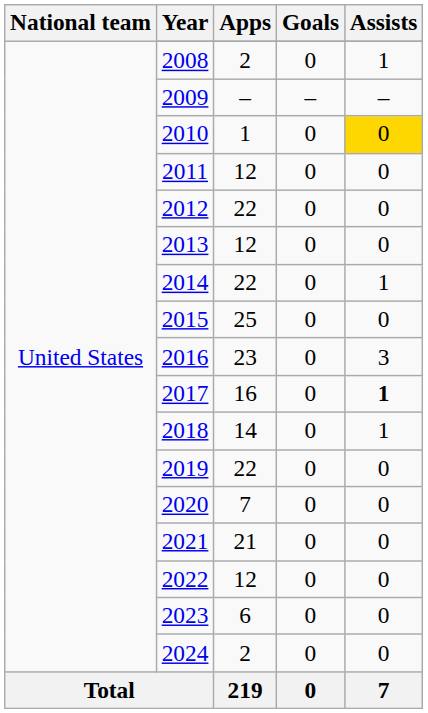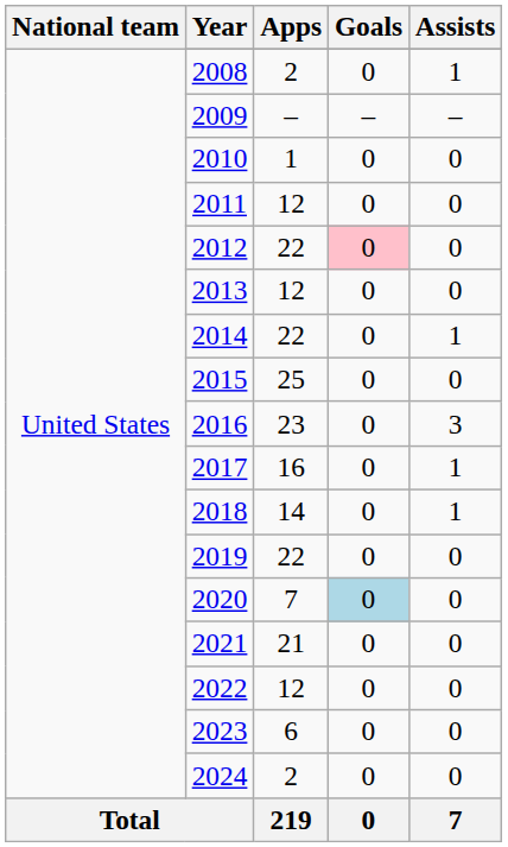2010 | Assists: gold background -> no background
2012 | Goals: no background -> pink background
2017 | Assists: bold -> normal
2020 | Goals: no background -> lightblue background
